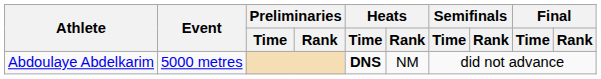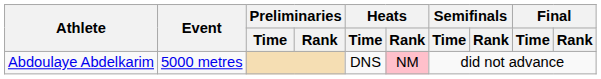Abdoulaye Abdelkarim | Heats / Time: bold -> normal
Abdoulaye Abdelkarim | Heats / Rank: no background -> pink background
